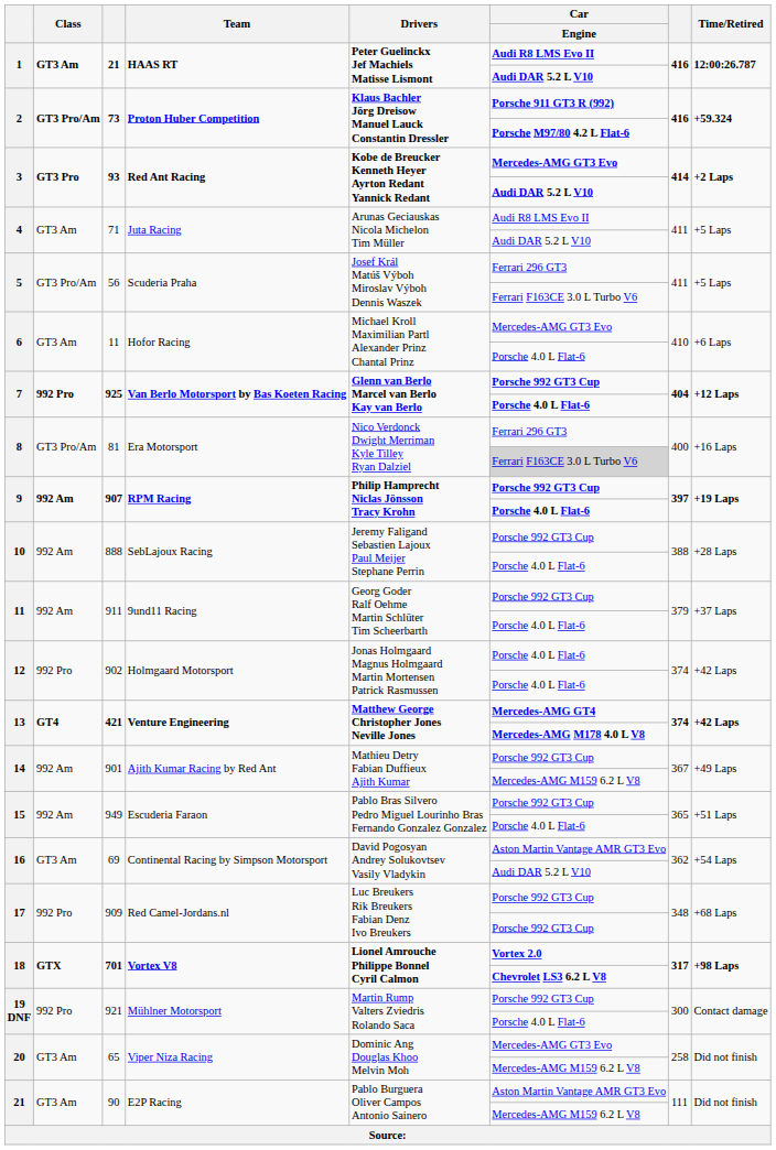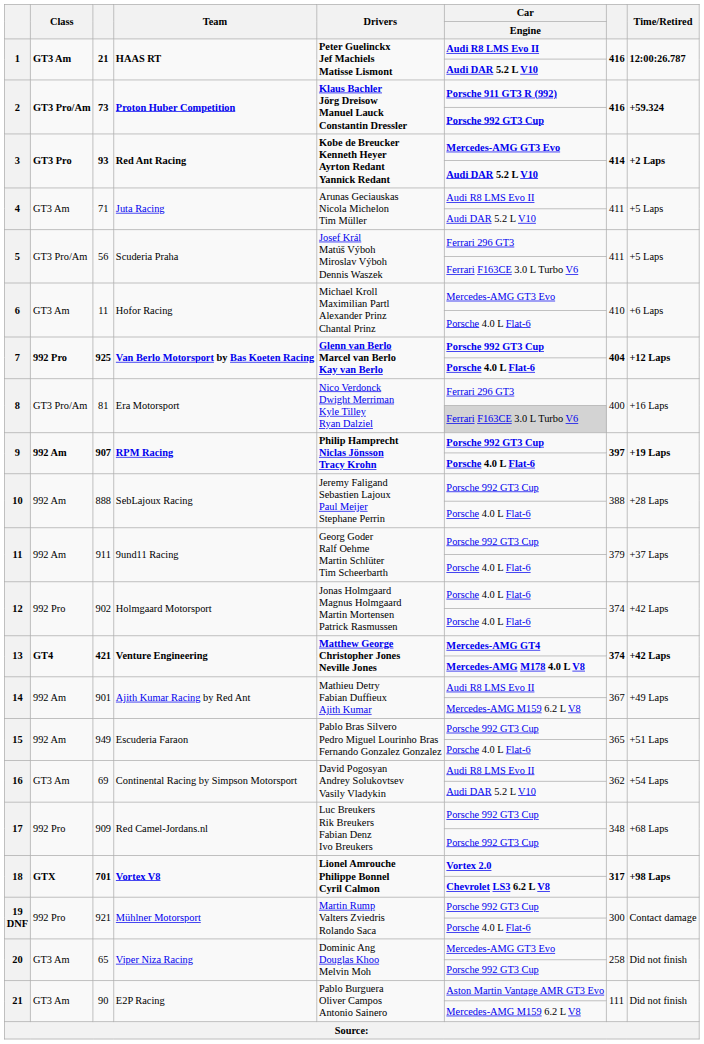row 6 | Car / Engine: Porsche M97/80 4.2 L Flat-6 -> Porsche 992 GT3 Cup
row 29 | Car / Engine: Porsche 992 GT3 Cup -> Audi R8 LMS Evo II
row 33 | Car / Engine: Aston Martin Vantage AMR GT3 Evo -> Audi R8 LMS Evo II
row 42 | Car / Engine: Mercedes-AMG M159 6.2 L V8 -> Porsche 992 GT3 Cup
